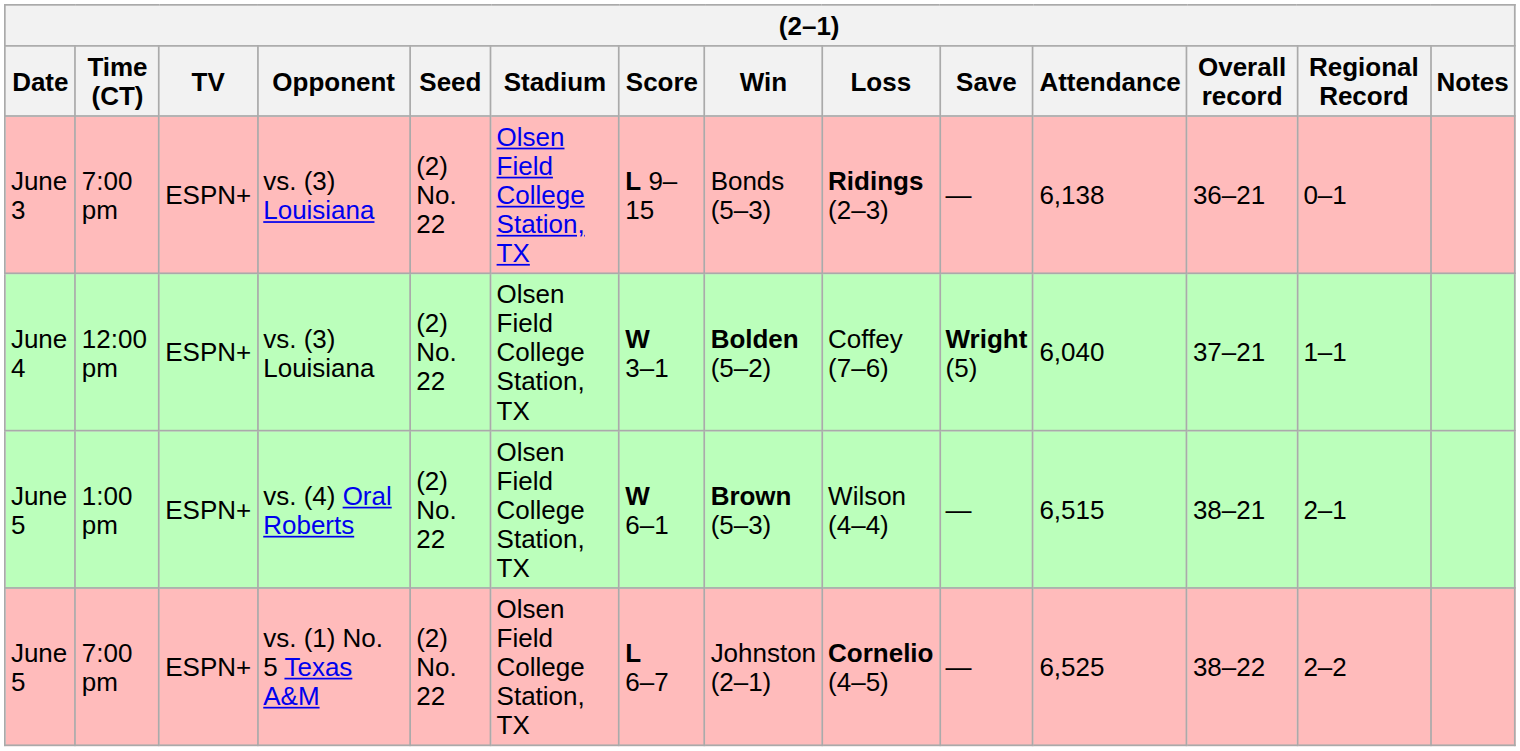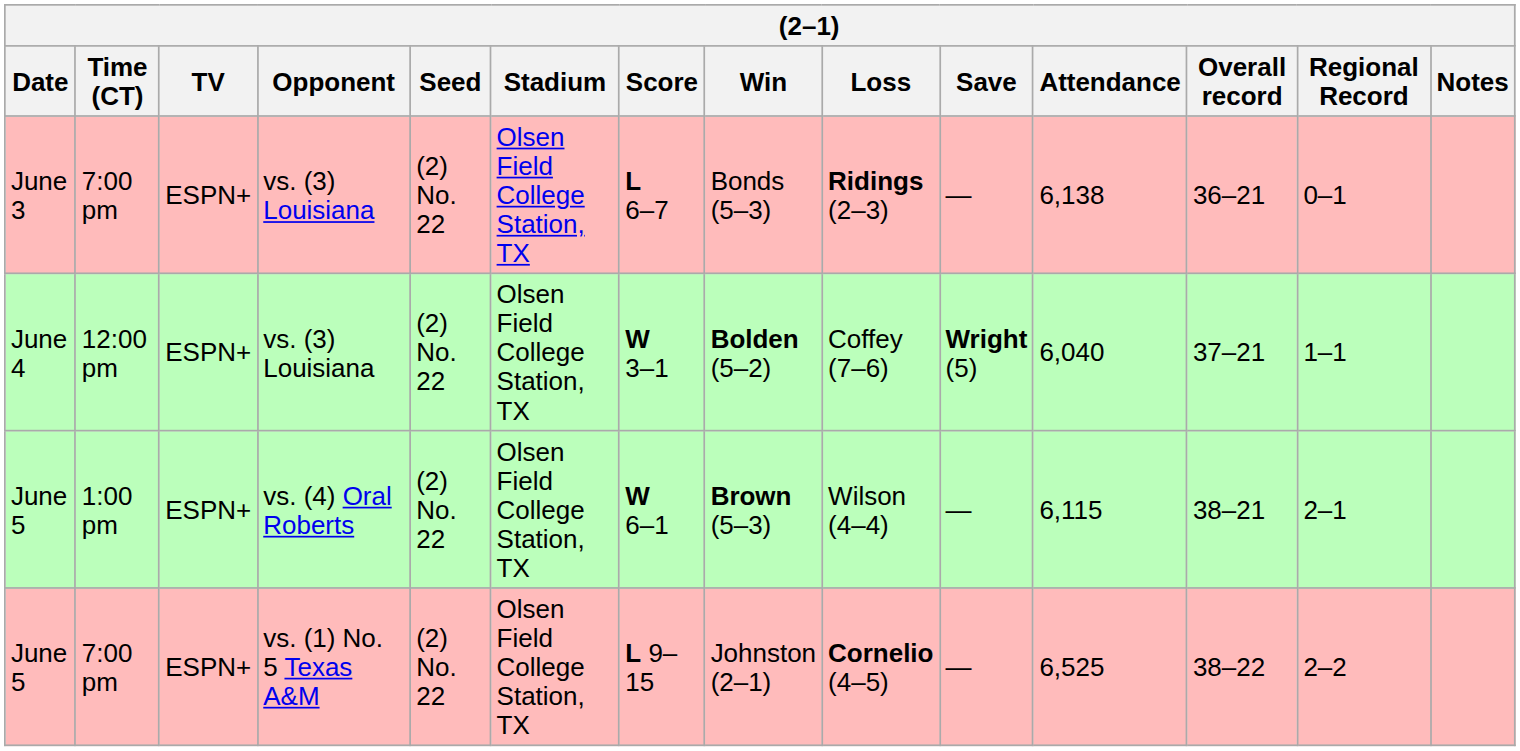June 3 | Score: L 9–15 -> L 6–7
June 5 / 1:00 pm | Attendance: 6,515 -> 6,115
June 5 / 7:00 pm | Score: L 6–7 -> L 9–15
